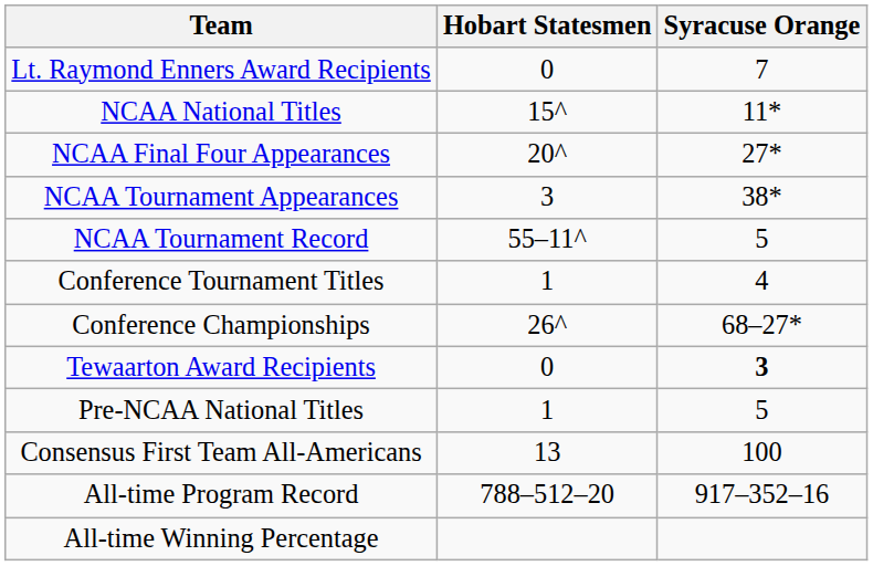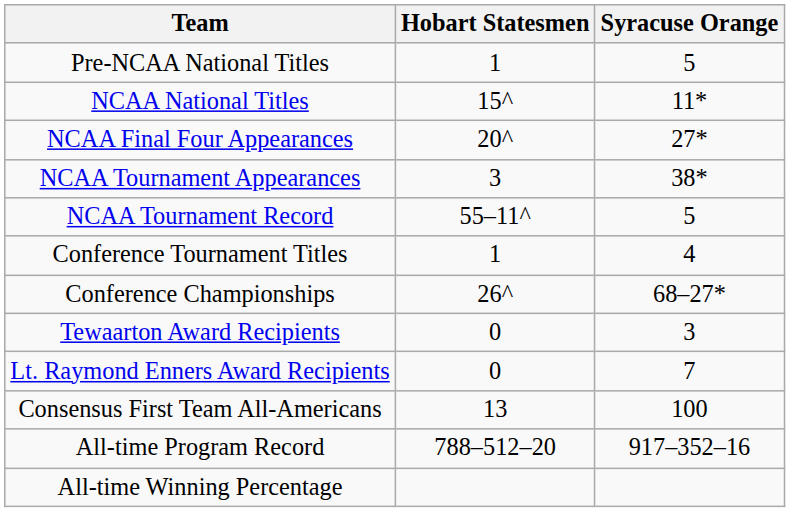rows swapped: Pre-NCAA National Titles <-> Lt. Raymond Enners Award Recipients
Tewaarton Award Recipients | Syracuse Orange: bold -> normal
